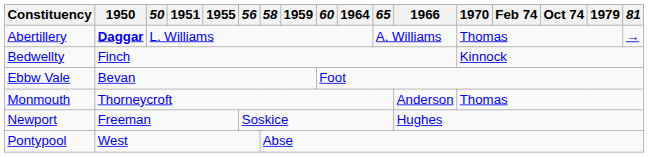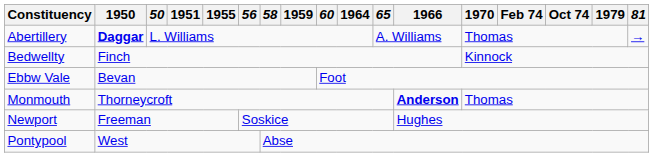Monmouth | 1966: normal -> bold
